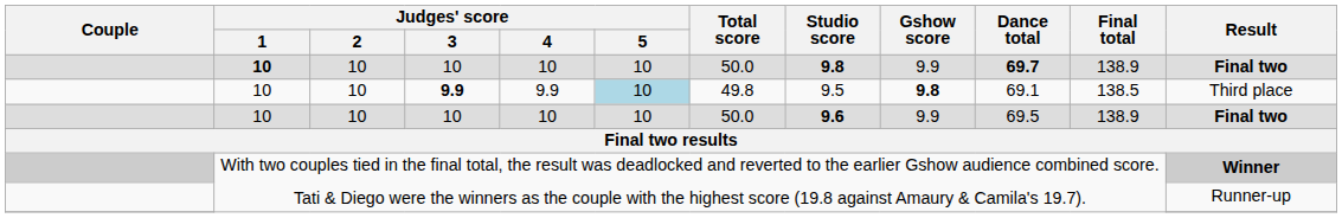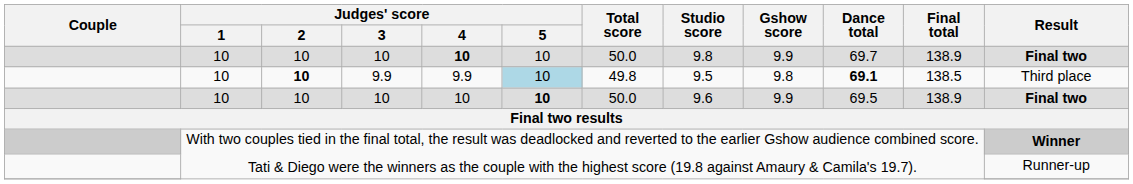row 3 | Judges' score / 1: bold -> normal
row 3 | Judges' score / 4: normal -> bold
row 3 | Studio score: bold -> normal
row 3 | Dance total: bold -> normal
row 4 | Judges' score / 2: normal -> bold
row 4 | Judges' score / 3: bold -> normal
row 4 | Gshow score: bold -> normal
row 4 | Dance total: normal -> bold
row 5 | Judges' score / 5: normal -> bold
row 5 | Studio score: bold -> normal
